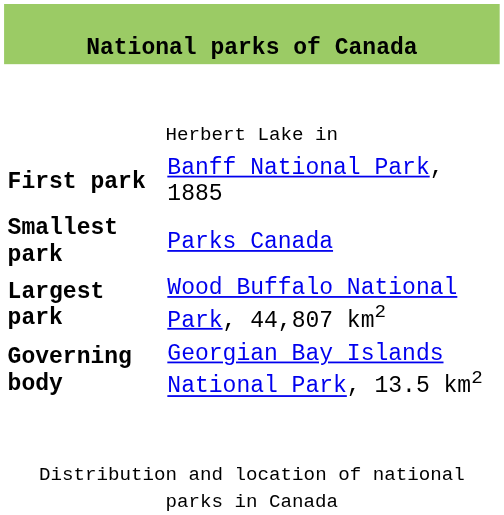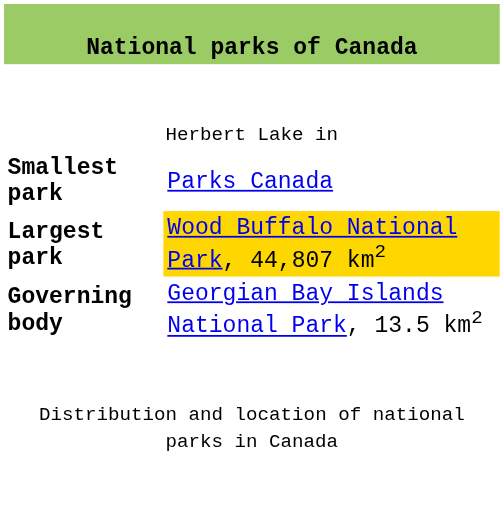- row: First park | Banff National Park, 1885
Largest park | column 2: no background -> gold background
